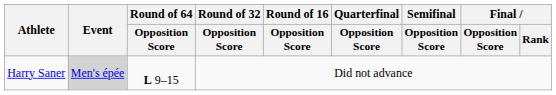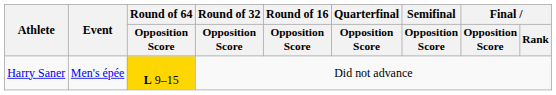Harry Saner | Event: lightgrey background -> no background
Harry Saner | Round of 64 / Opposition Score: no background -> gold background
